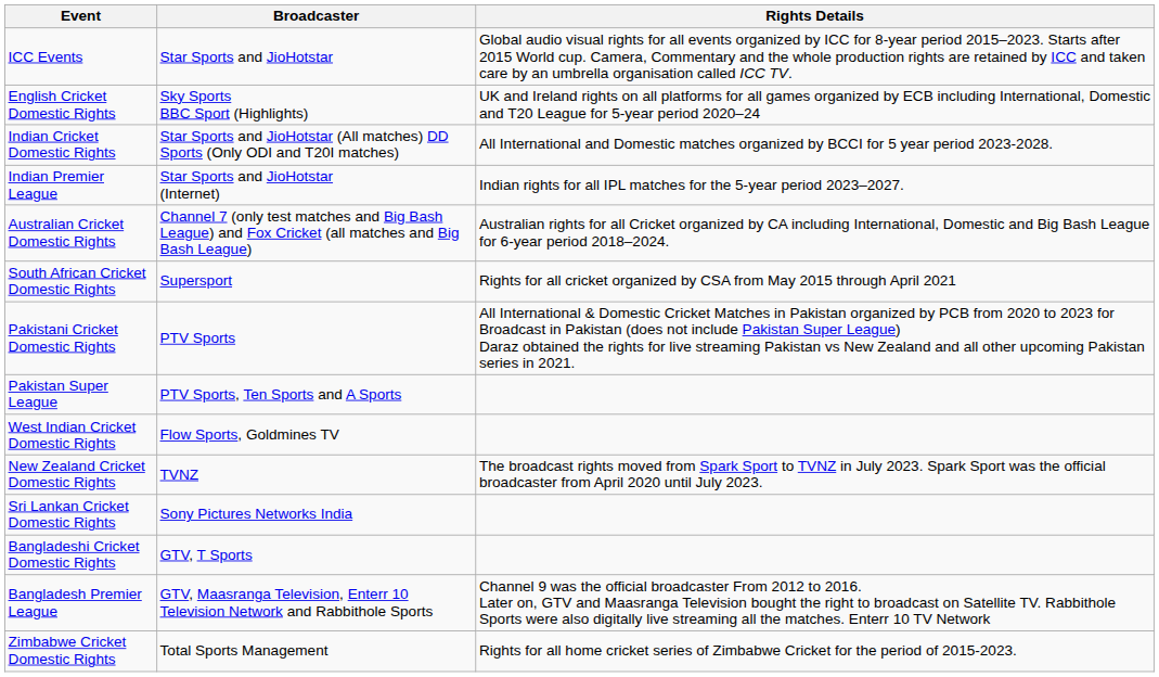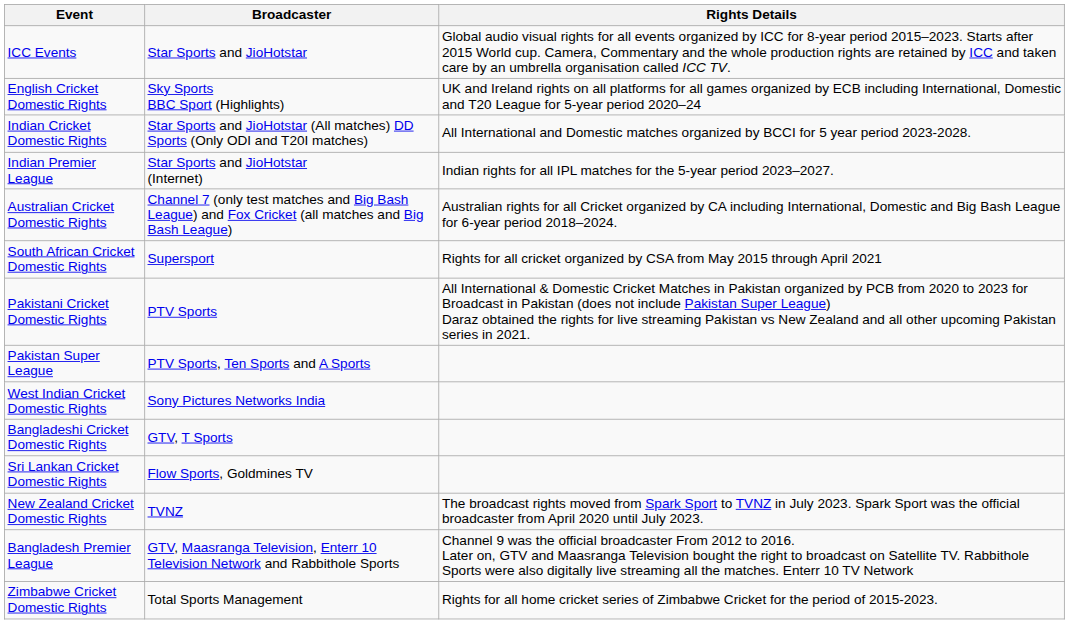West Indian Cricket Domestic Rights | Broadcaster: Flow Sports, Goldmines TV -> Sony Pictures Networks India
rows swapped: New Zealand Cricket Domestic Rights <-> Bangladeshi Cricket Domestic Rights
Sri Lankan Cricket Domestic Rights | Broadcaster: Sony Pictures Networks India -> Flow Sports, Goldmines TV
